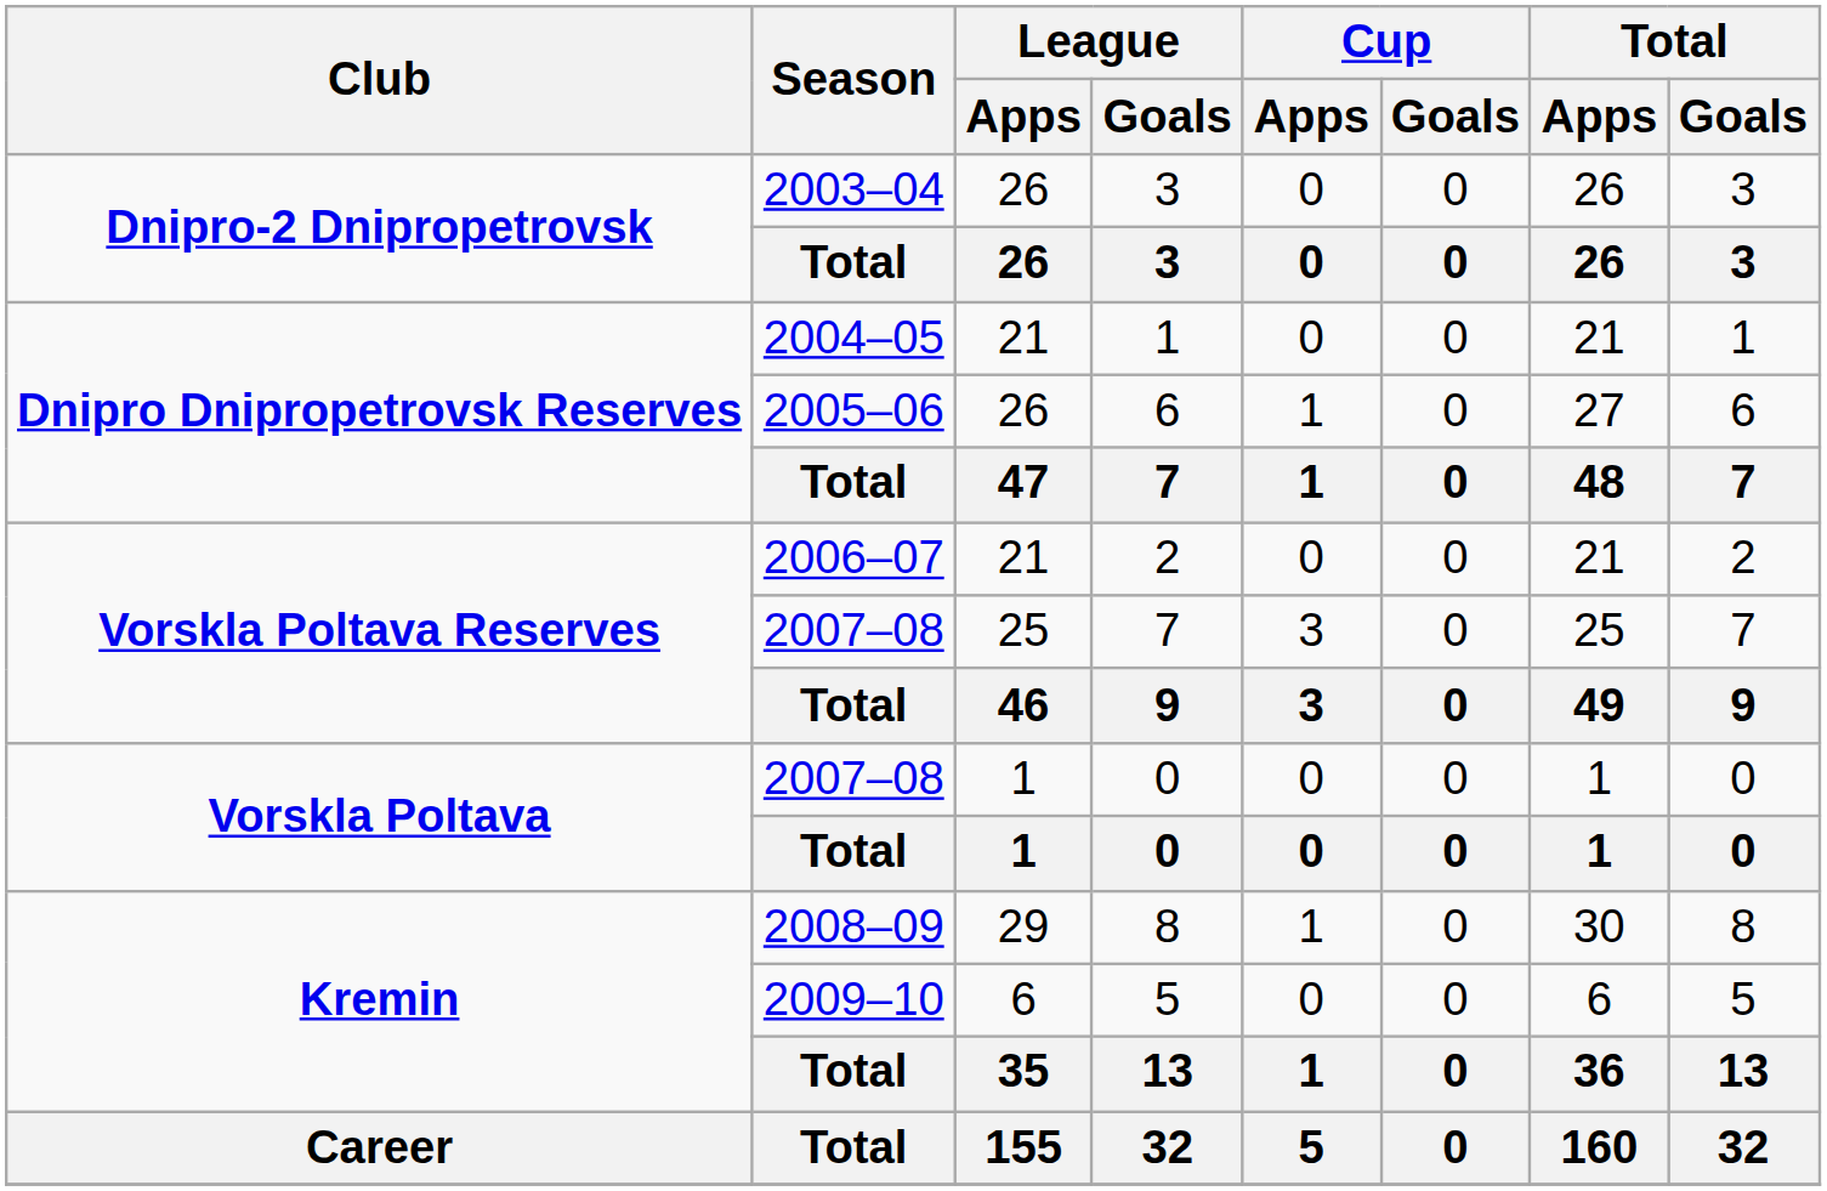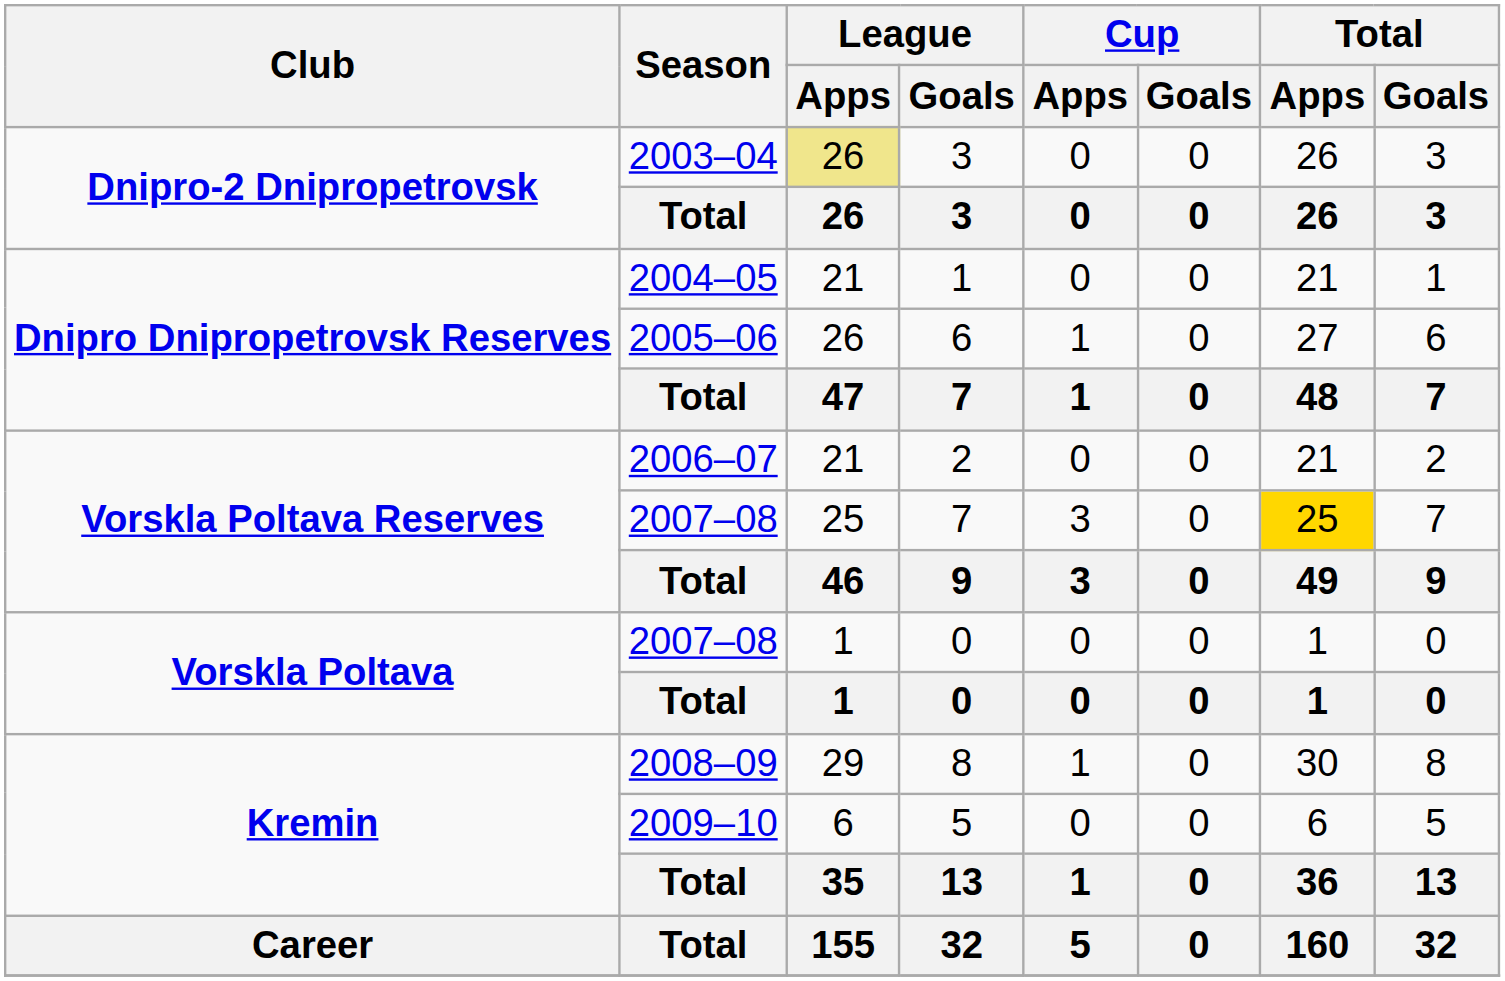2003–04 / 3 | League / Apps: no background -> khaki background
2007–08 / 7 | Total / Apps: no background -> gold background
